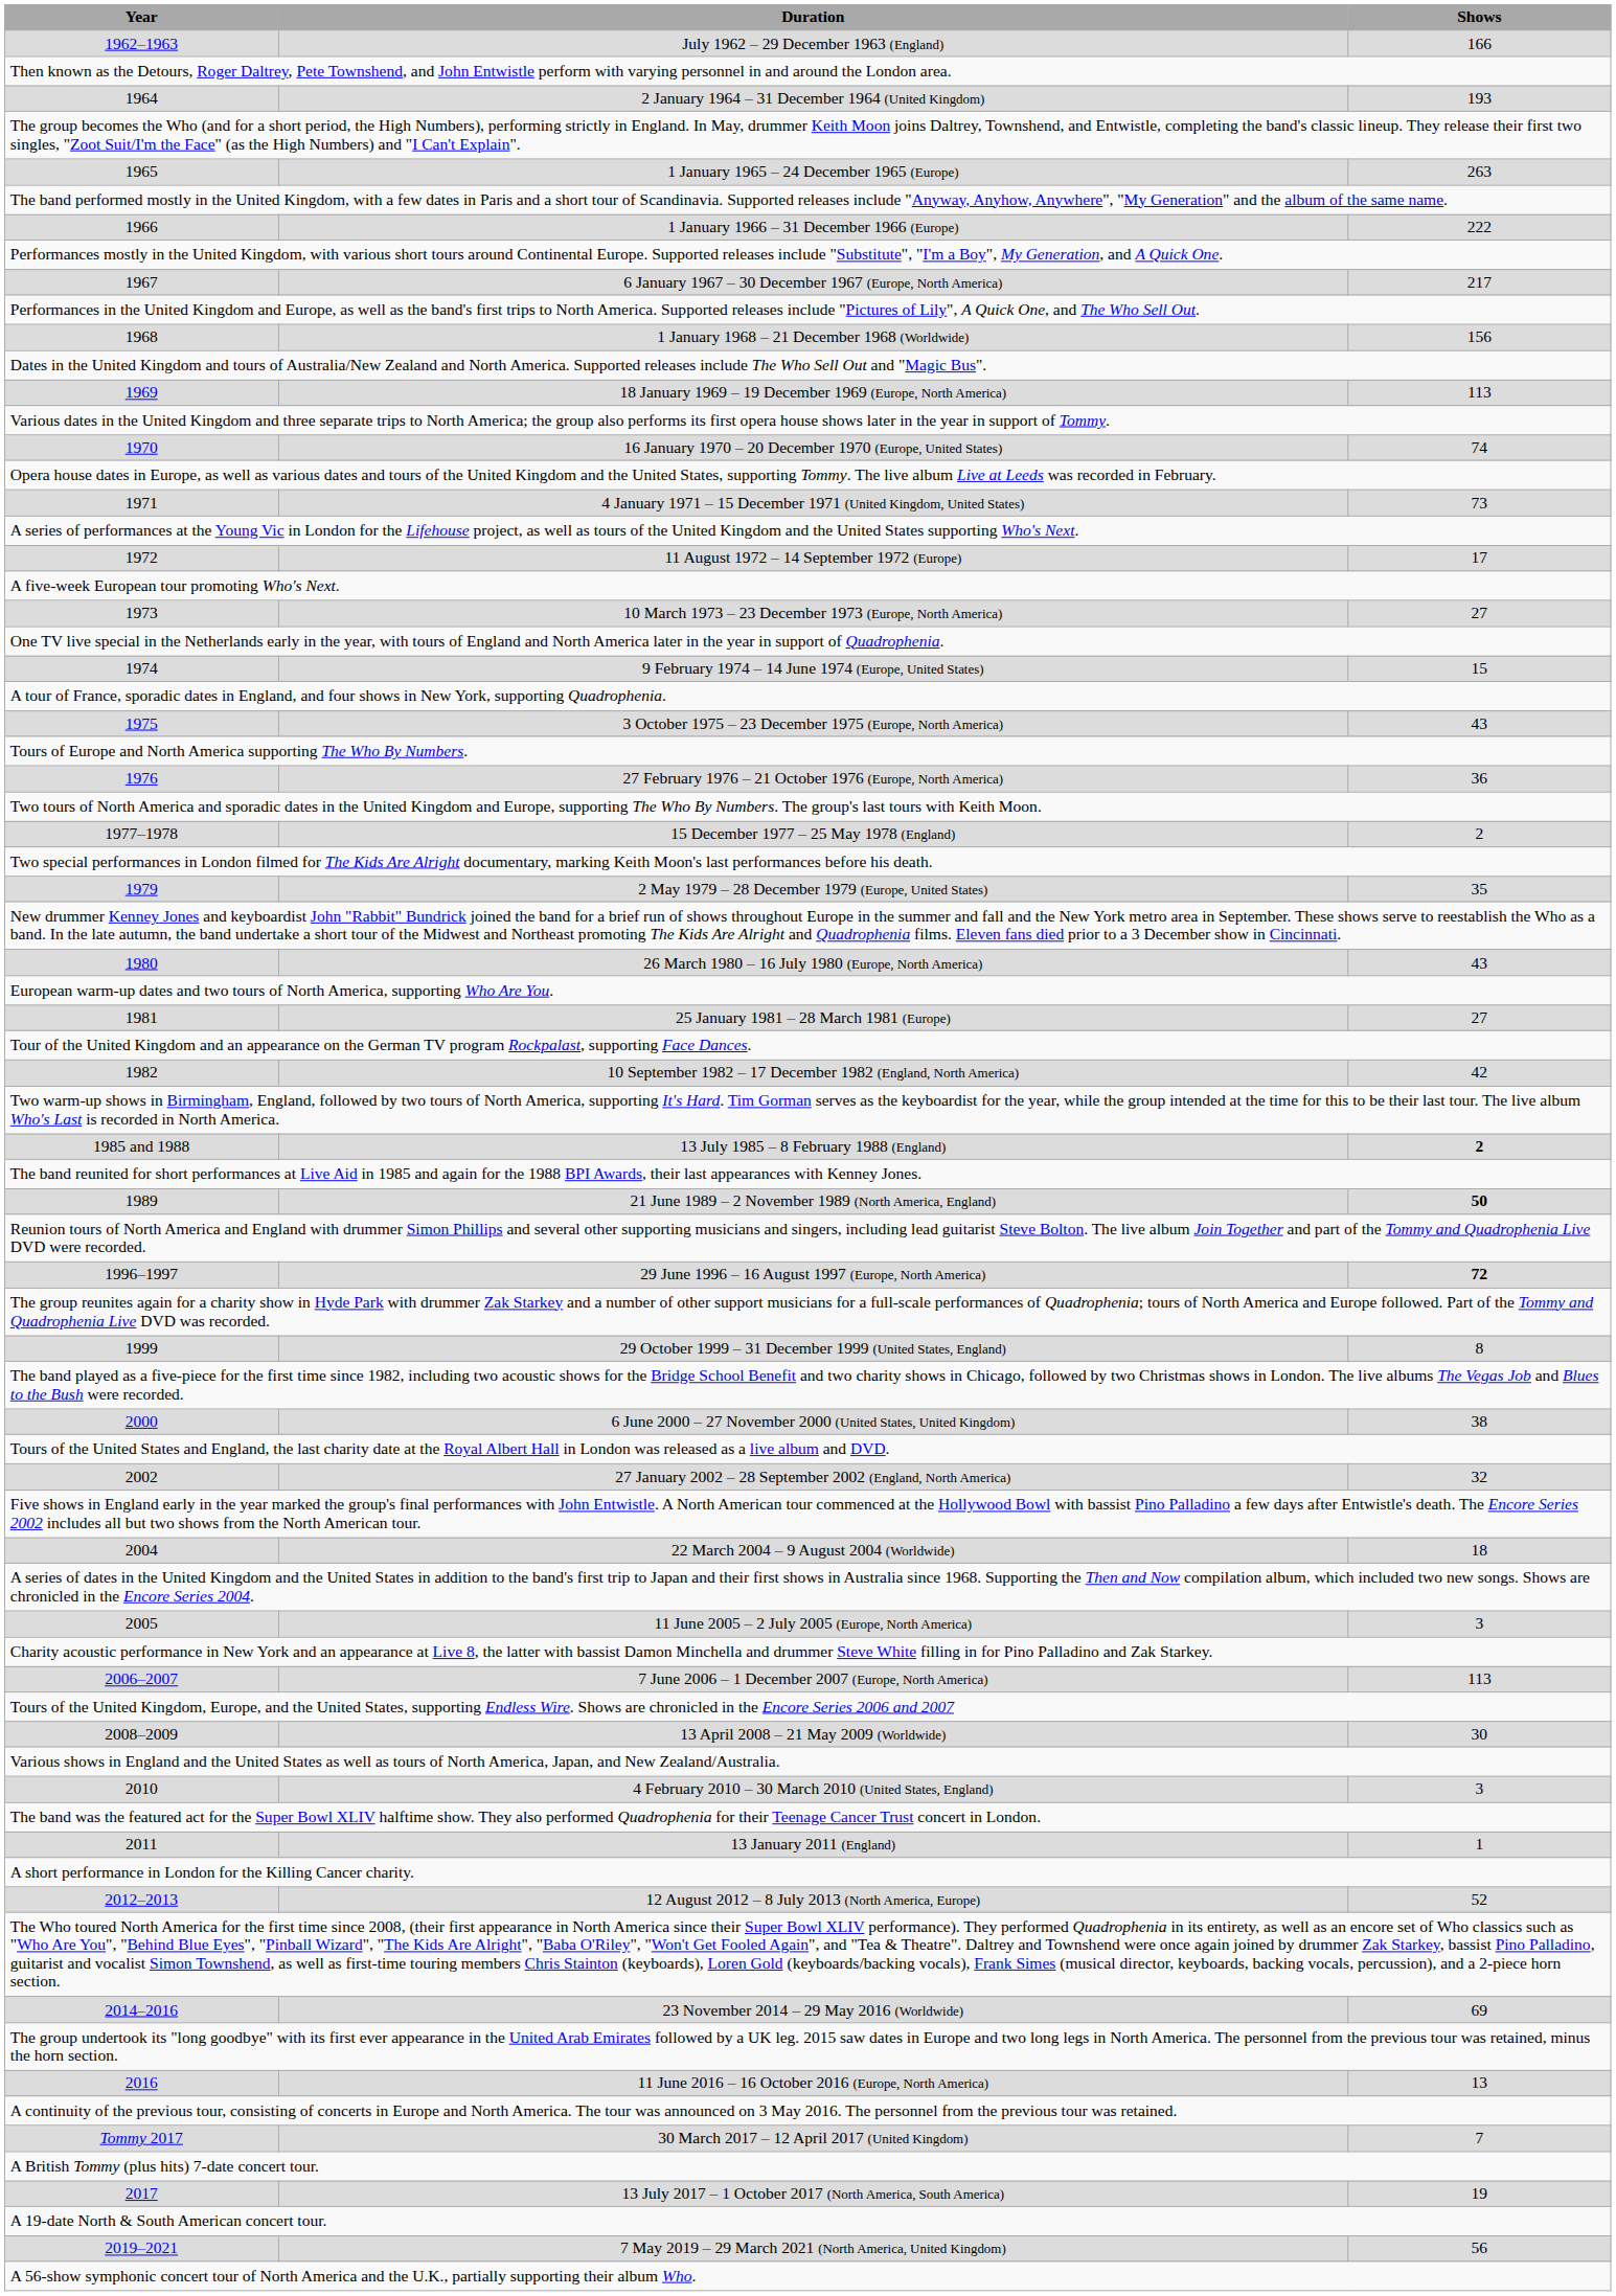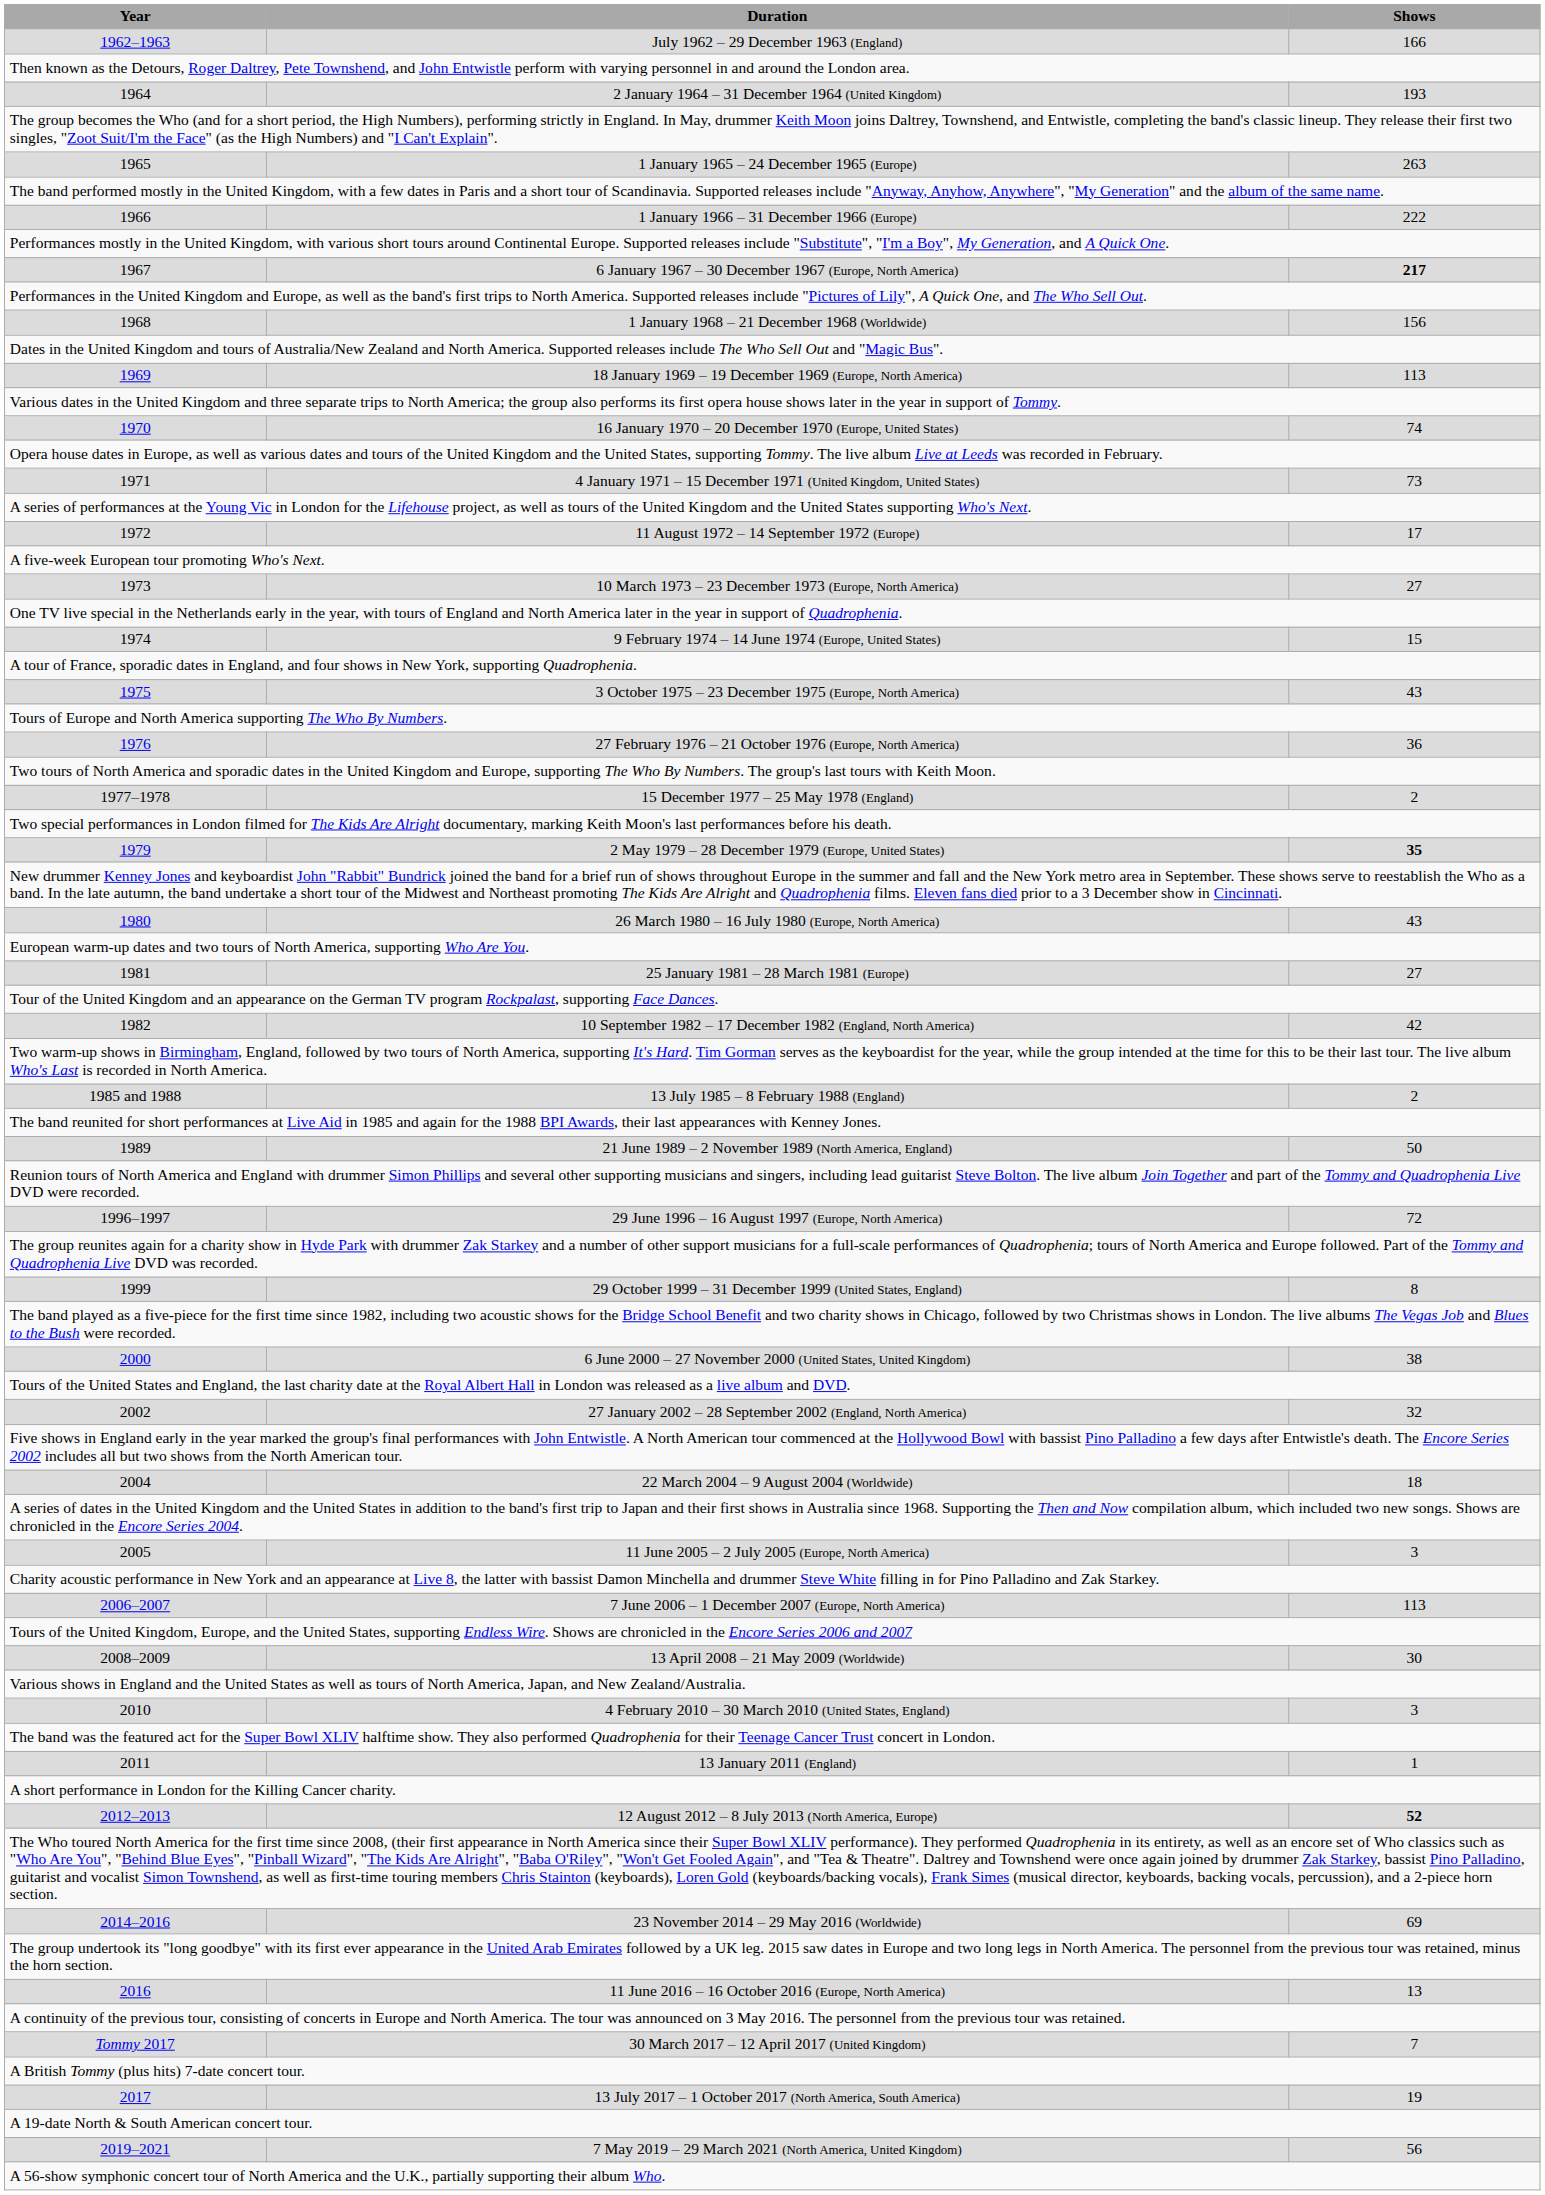1967 | Shows: normal -> bold
1979 | Shows: normal -> bold
1985 and 1988 | Shows: bold -> normal
1989 | Shows: bold -> normal
1996–1997 | Shows: bold -> normal
2012–2013 | Shows: normal -> bold
